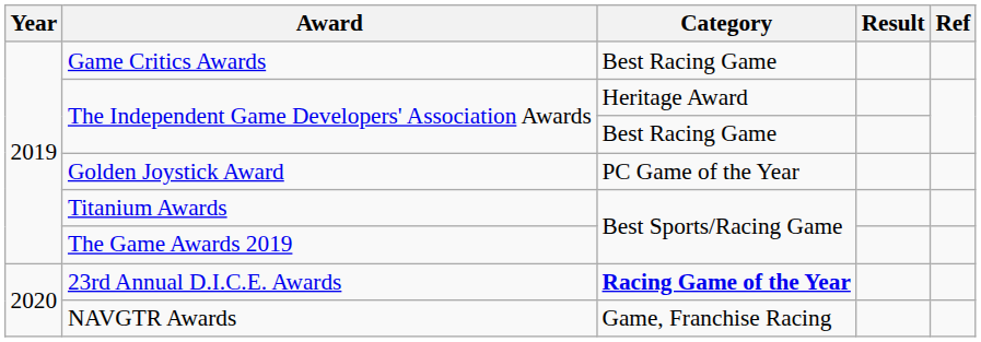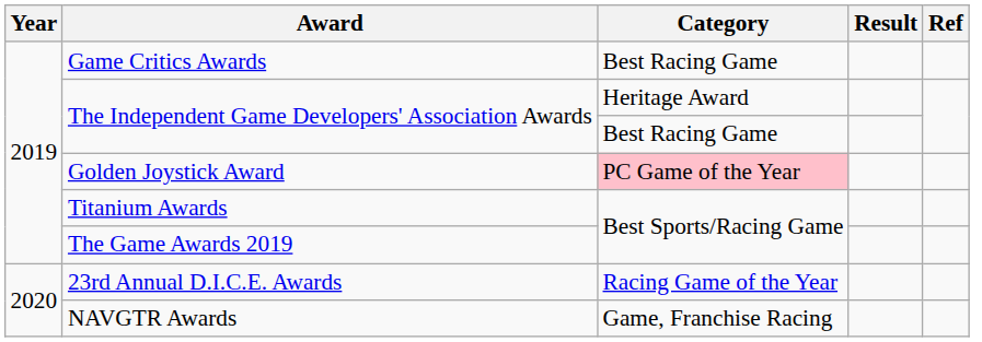Golden Joystick Award | Category: no background -> pink background
23rd Annual D.I.C.E. Awards | Category: bold -> normal
